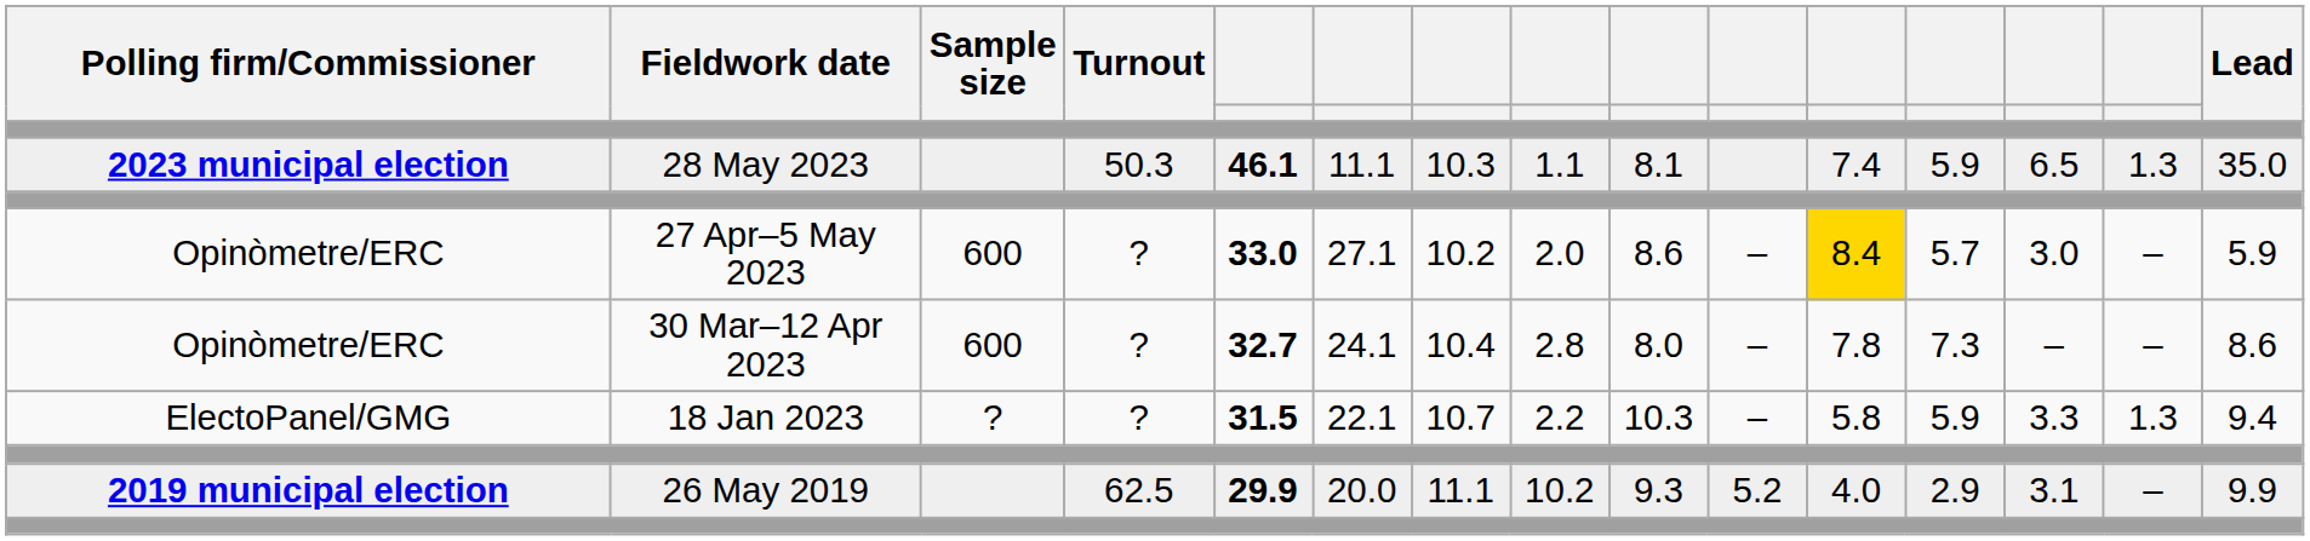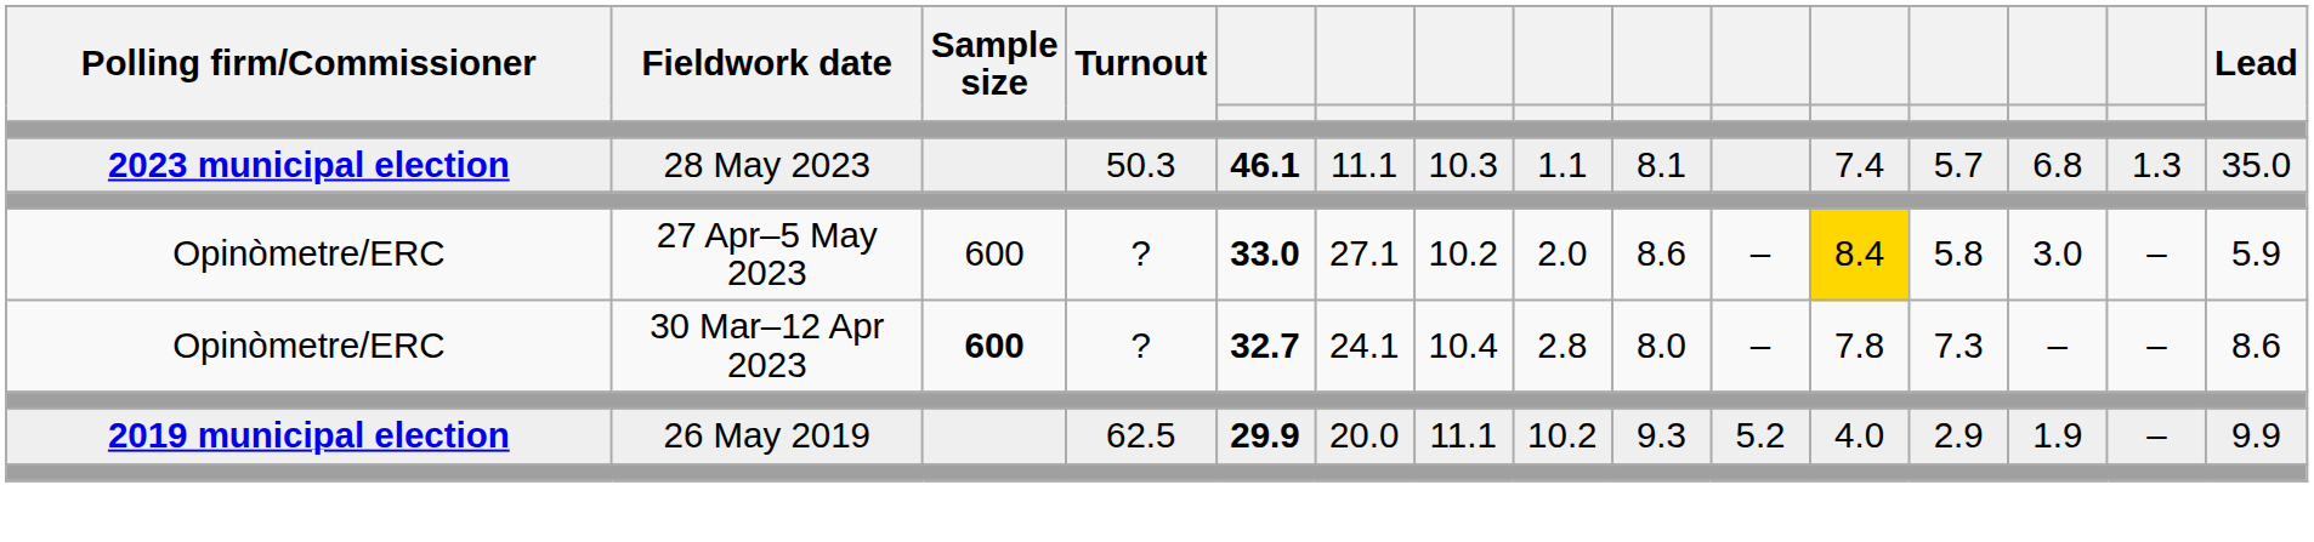28 May 2023 | column 12: 5.9 -> 5.7
28 May 2023 | column 13: 6.5 -> 6.8
27 Apr–5 May 2023 | column 12: 5.7 -> 5.8
30 Mar–12 Apr 2023 | Sample size: normal -> bold
- row: ElectoPanel/GMG | 18 Jan 2023 | ? | ? | 31.5 | 22.1 | 10.7 | 2.2 | 10.3 | – | 5.8 | 5.9 | 3.3 | 1.3 | 9.4
26 May 2019 | column 13: 3.1 -> 1.9
